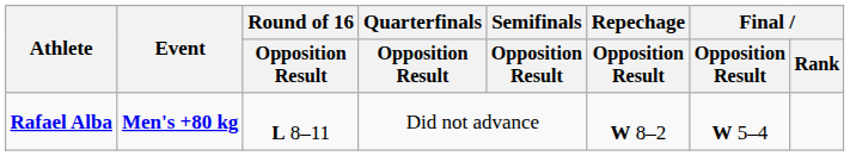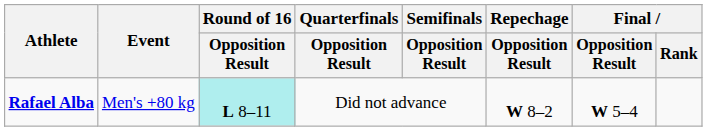Rafael Alba | Event: bold -> normal
Rafael Alba | Round of 16 / Opposition Result: no background -> paleturquoise background
